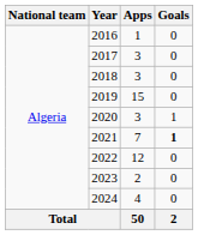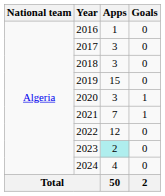2021 | Goals: bold -> normal
2023 | Apps: no background -> paleturquoise background
